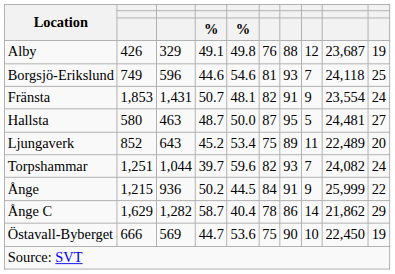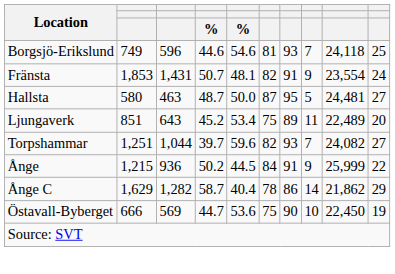- row: Alby | 426 | 329 | 49.1 | 49.8 | 76 | 88 | 12 | 23,687 | 19
Ljungaverk | column 2: 852 -> 851
Torpshammar | column 10: 24 -> 27
